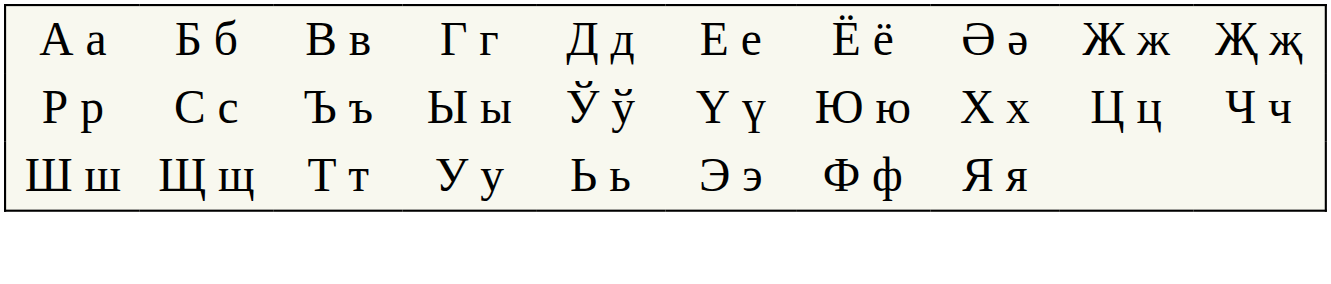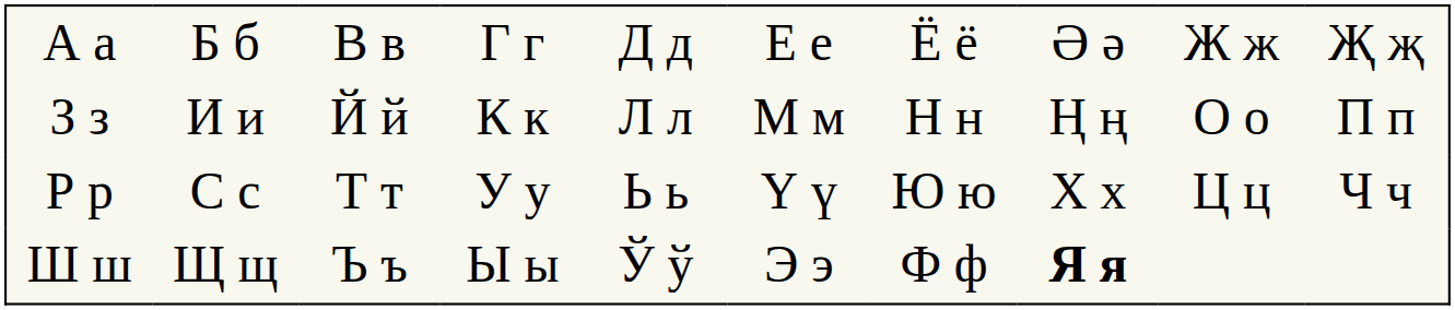+ row: З з | И и | Й й | К к | Л л | М м | Н н | Ң ң | О о | П п
Р р | column 3: Ъ ъ -> Т т
Р р | column 4: Ы ы -> У у
Р р | column 5: Ў ў -> Ь ь
Ш ш | column 3: Т т -> Ъ ъ
Ш ш | column 4: У у -> Ы ы
Ш ш | column 5: Ь ь -> Ў ў
Ш ш | column 8: normal -> bold
